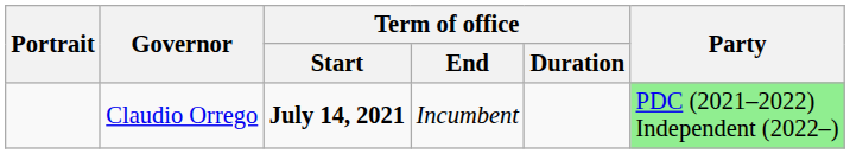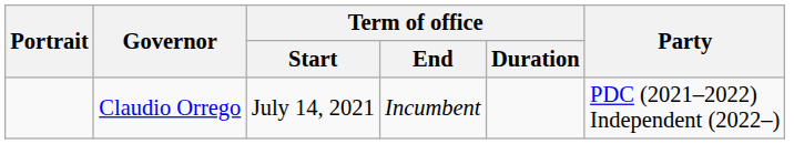Claudio Orrego | Term of office / Start: bold -> normal
Claudio Orrego | Party: lightgreen background -> no background
